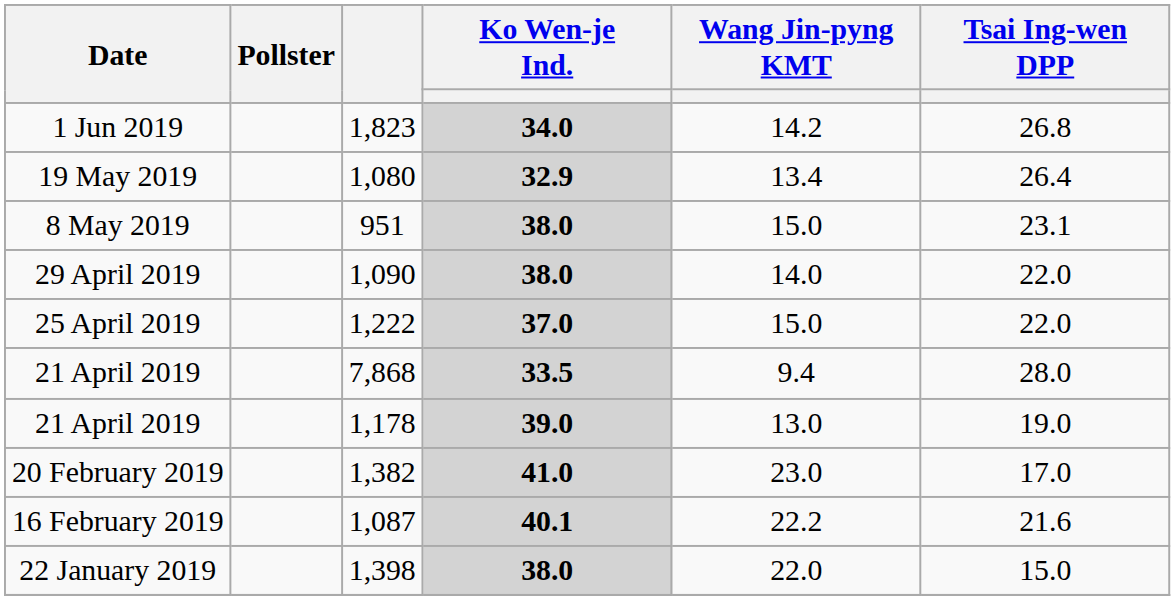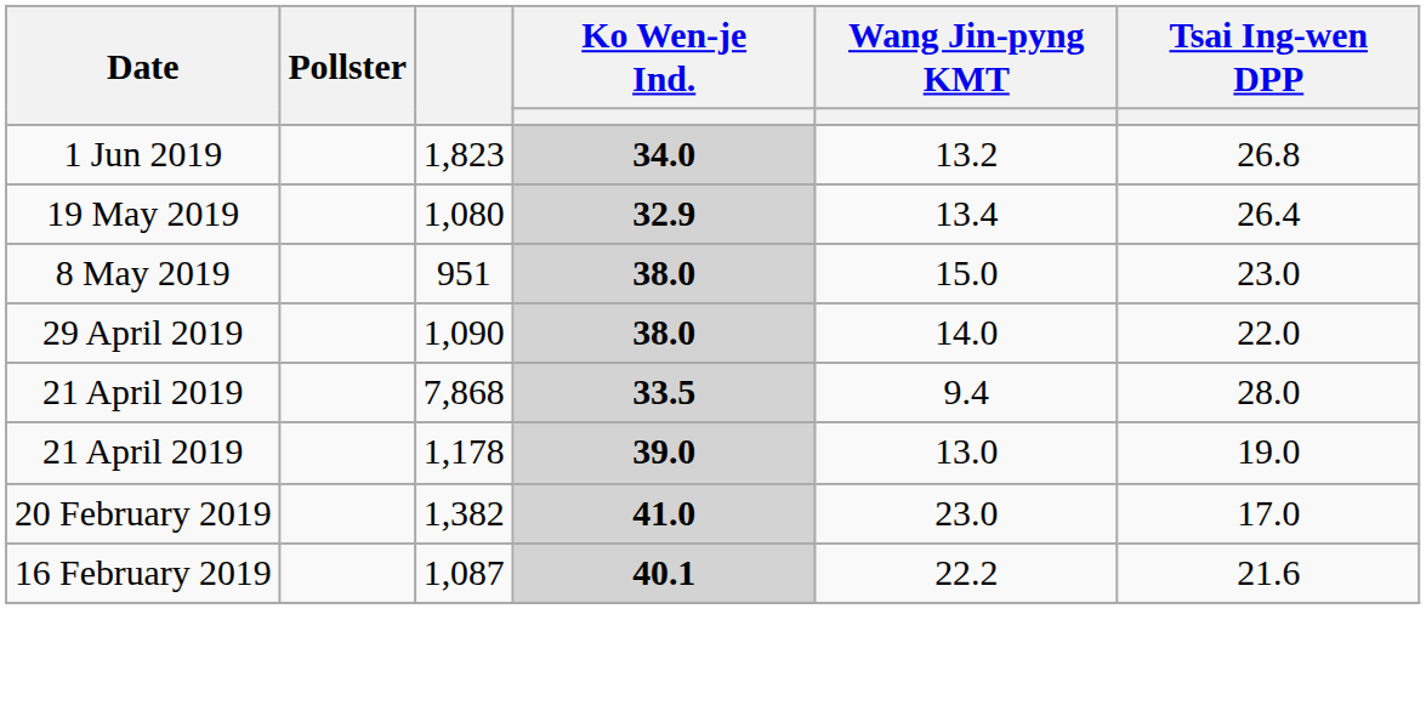1 Jun 2019 | Wang Jin-pyng KMT: 14.2 -> 13.2
8 May 2019 | Tsai Ing-wen DPP: 23.1 -> 23.0
- row: 25 April 2019 | 1,222 | 37.0 | 15.0 | 22.0
- row: 22 January 2019 | 1,398 | 38.0 | 22.0 | 15.0
